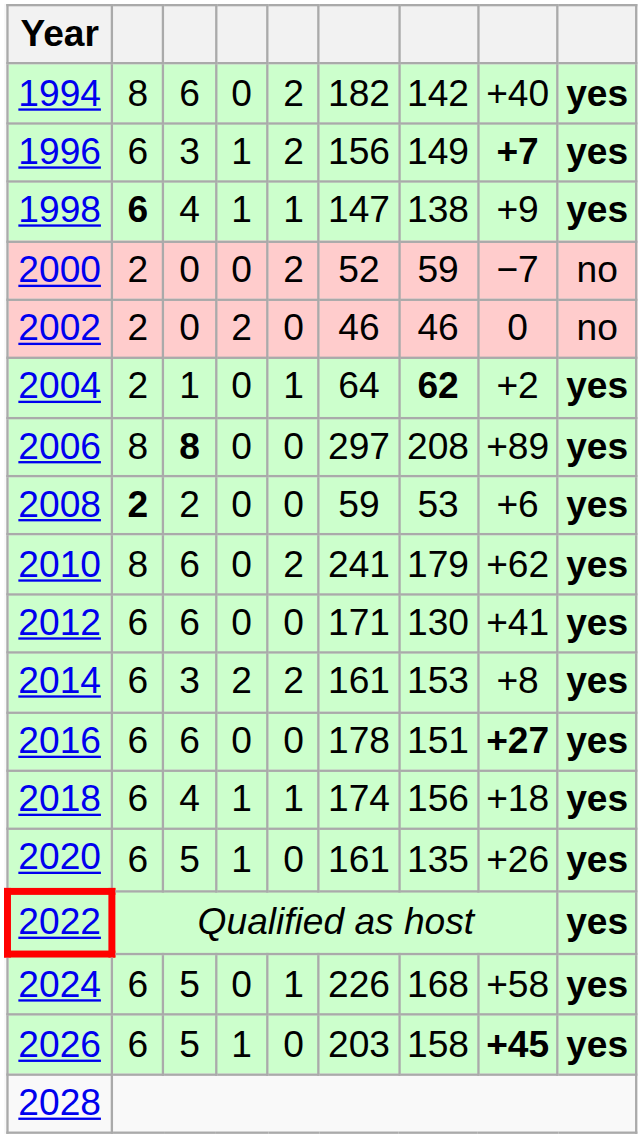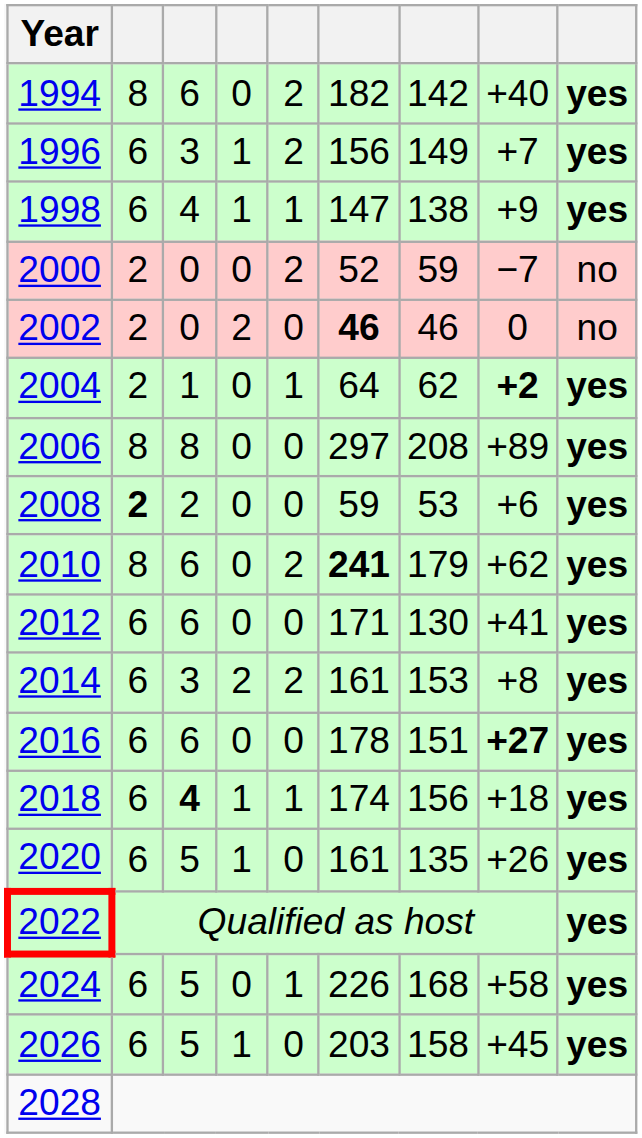1996 | column 8: bold -> normal
1998 | column 2: bold -> normal
2002 | column 6: normal -> bold
2004 | column 7: bold -> normal
2004 | column 8: normal -> bold
2006 | column 3: bold -> normal
2010 | column 6: normal -> bold
2018 | column 3: normal -> bold
2026 | column 8: bold -> normal
